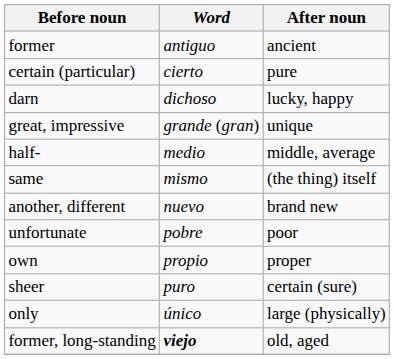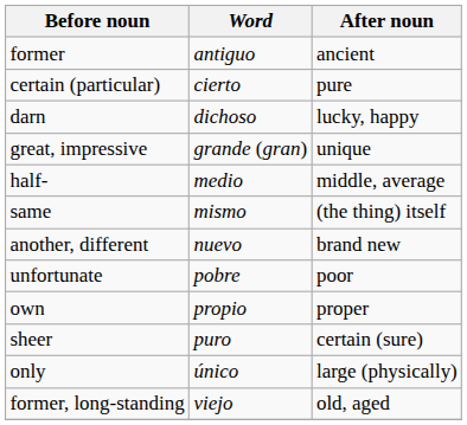former, long-standing | Word: bold -> normal
